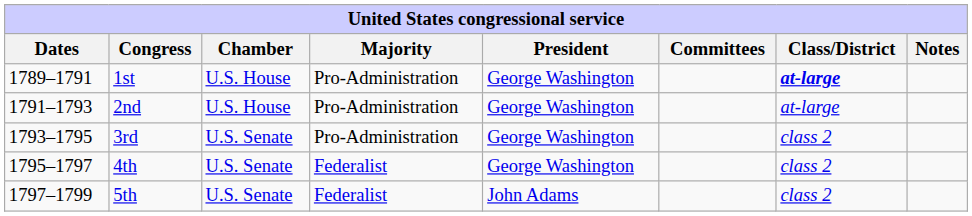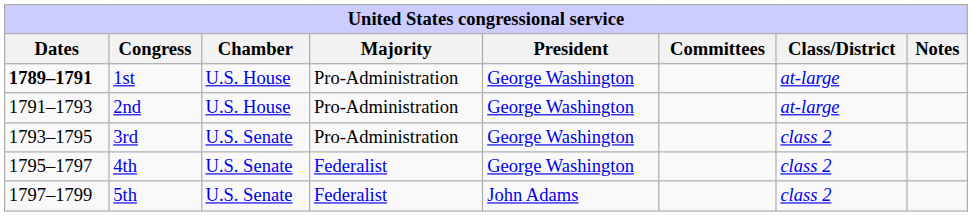1st | Dates: normal -> bold
1st | Class/District: bold -> normal
